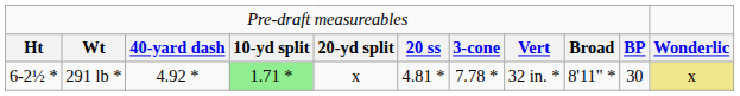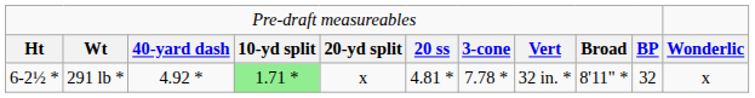291 lb * | column 10: 30 -> 32
291 lb * | column 11: khaki background -> no background
